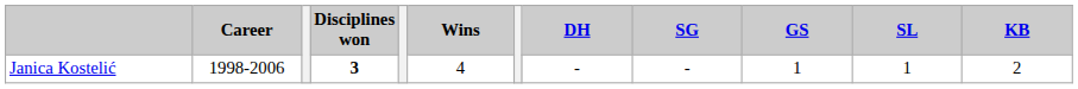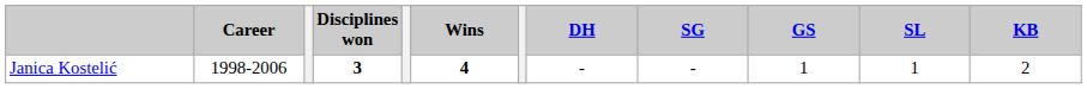Janica Kostelić | Wins: normal -> bold
